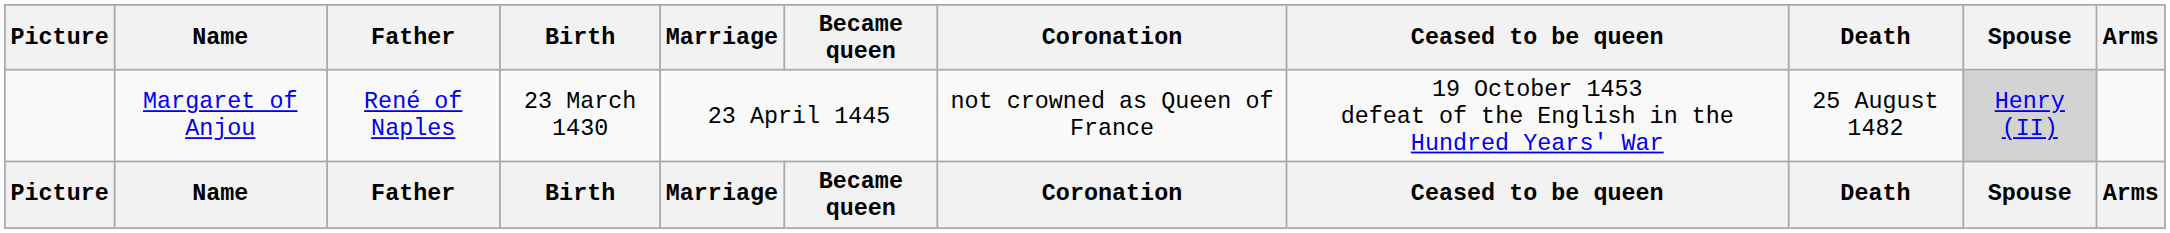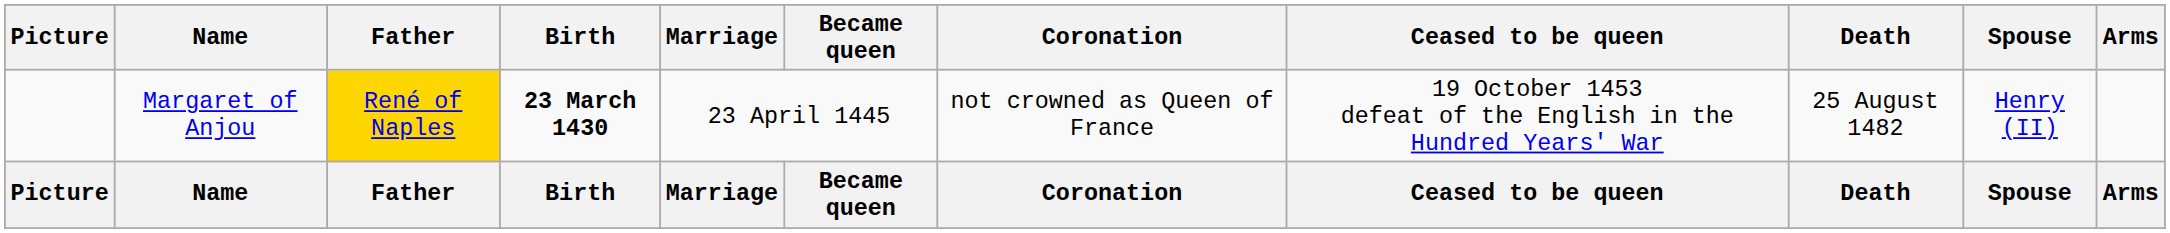Margaret of Anjou | Father: no background -> gold background
Margaret of Anjou | Birth: normal -> bold
Margaret of Anjou | Spouse: lightgrey background -> no background
